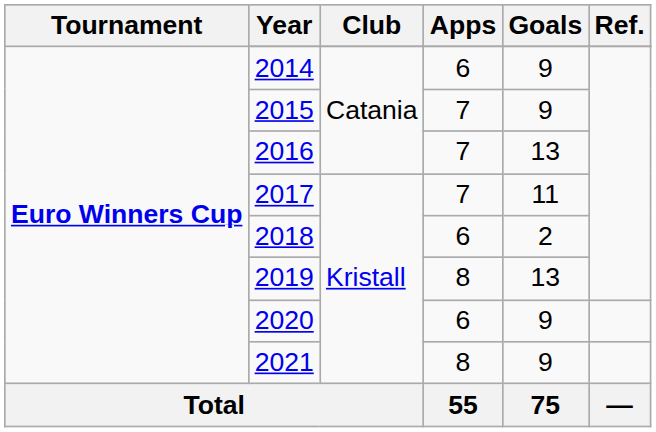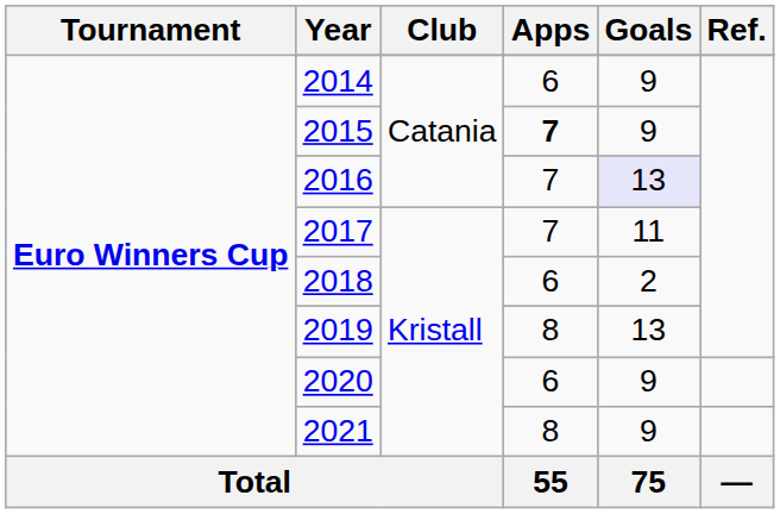2015 | Apps: normal -> bold
2016 | Goals: no background -> lavender background
